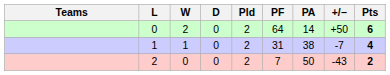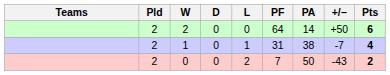columns swapped: Pld <-> L
